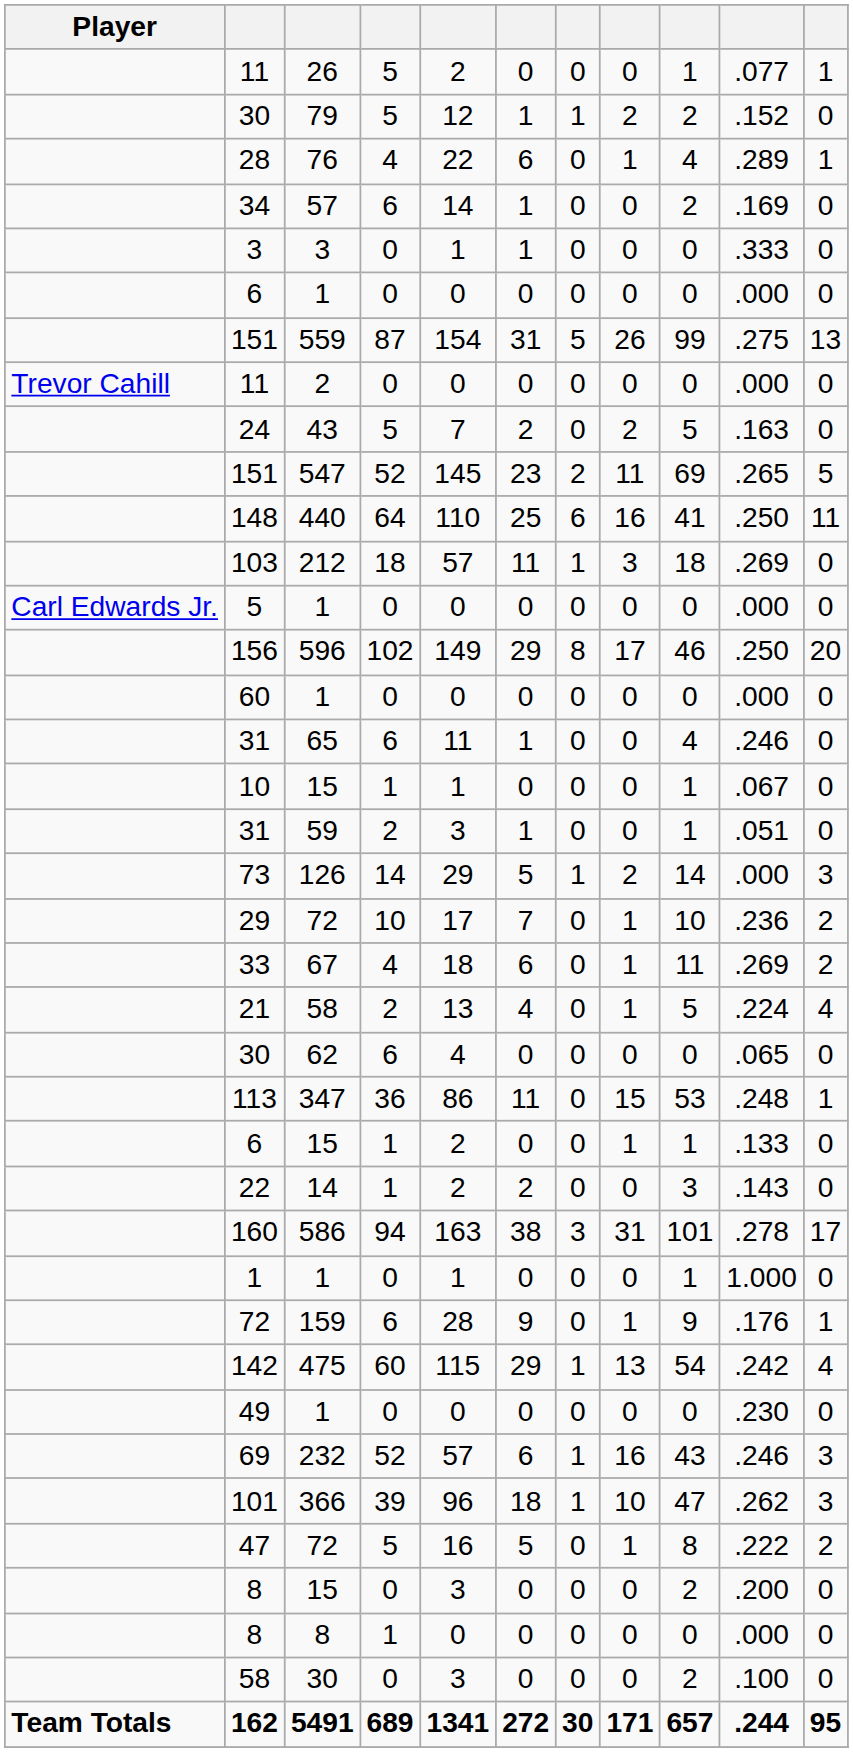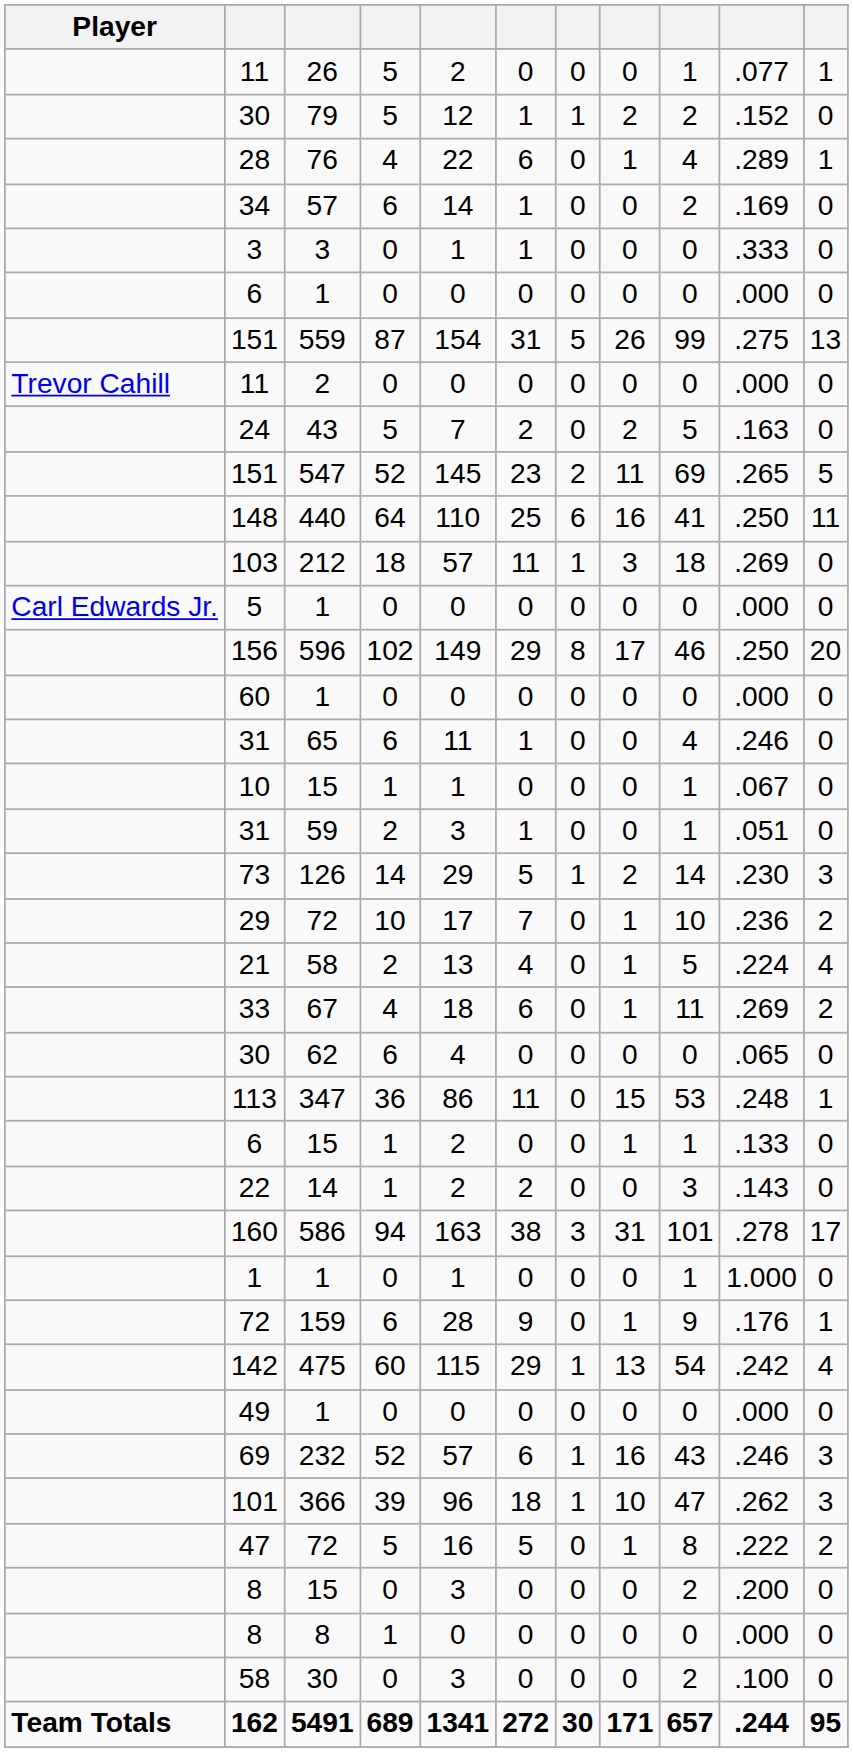73 | column 10: .000 -> .230
rows swapped: 33 <-> 21
49 | column 10: .230 -> .000
